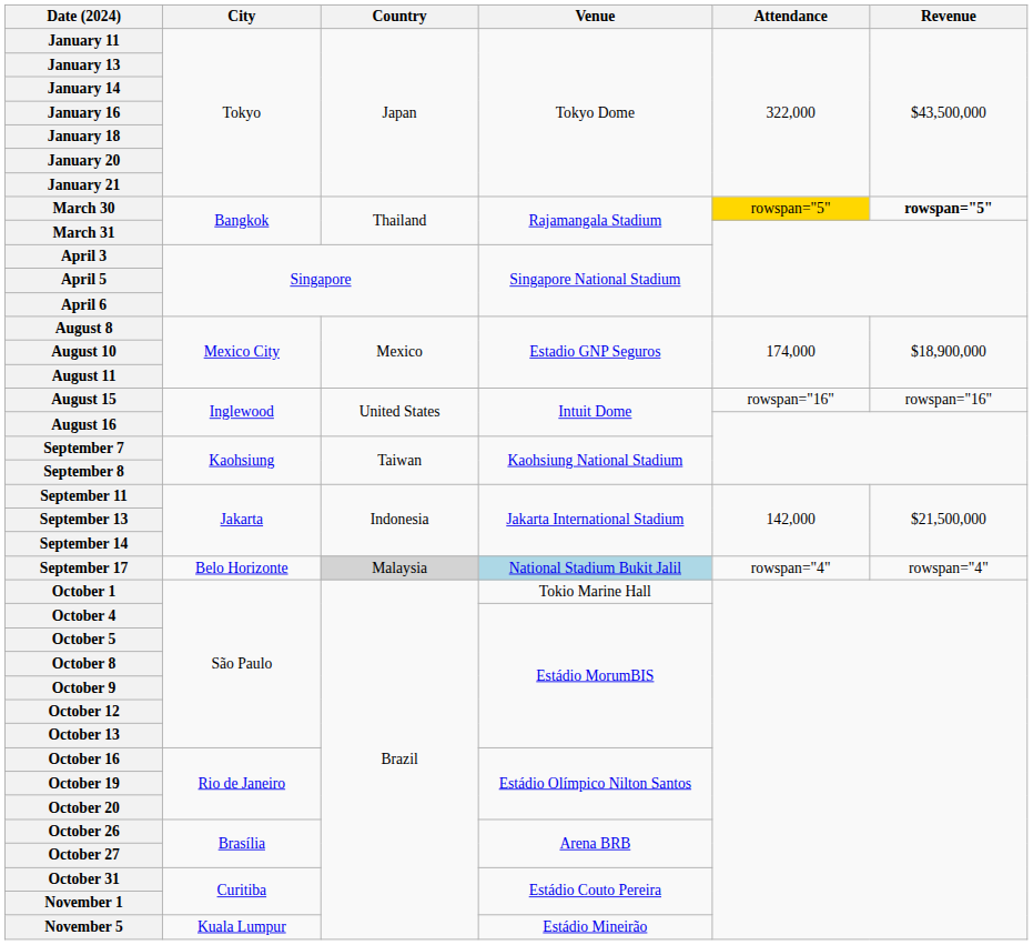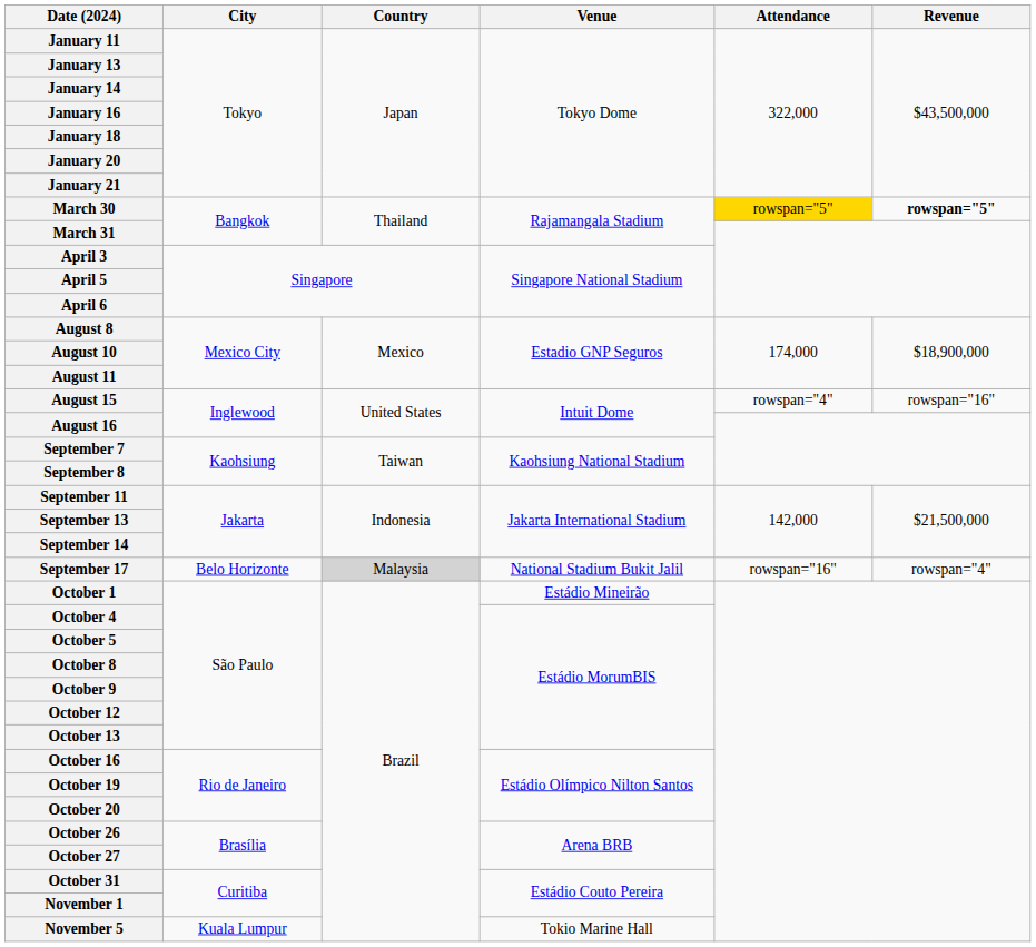August 15 | Attendance: rowspan="16" -> rowspan="4"
September 17 | Venue: lightblue background -> no background
September 17 | Attendance: rowspan="4" -> rowspan="16"
October 1 | Venue: Tokio Marine Hall -> Estádio Mineirão
November 5 | Venue: Estádio Mineirão -> Tokio Marine Hall
